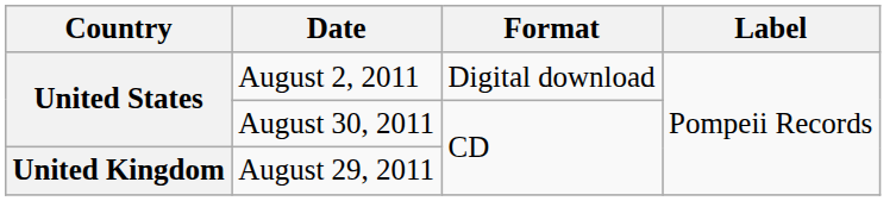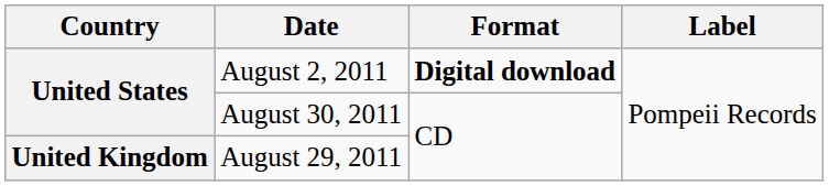August 2, 2011 | Format: normal -> bold
